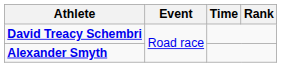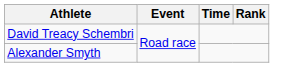David Treacy Schembri | Athlete: bold -> normal
Alexander Smyth | Athlete: bold -> normal
